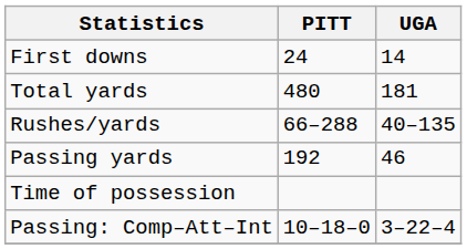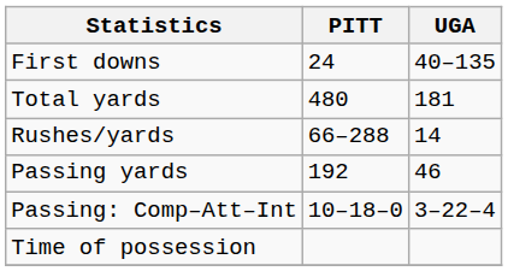First downs | UGA: 14 -> 40–135
Rushes/yards | UGA: 40–135 -> 14
rows swapped: Passing: Comp–Att–Int <-> Time of possession
